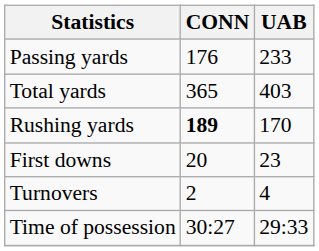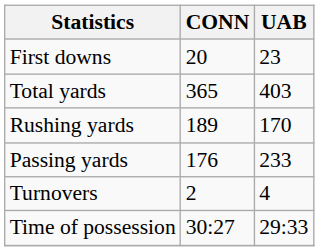rows swapped: First downs <-> Passing yards
Rushing yards | CONN: bold -> normal
